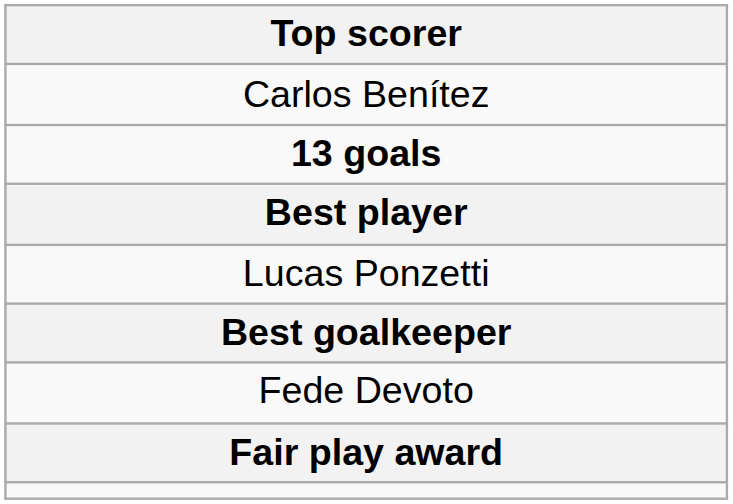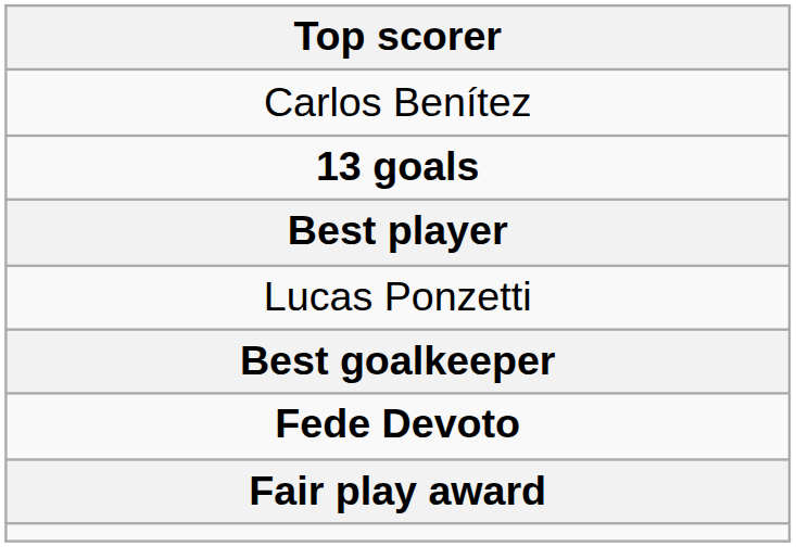row 7 | column 1: normal -> bold
